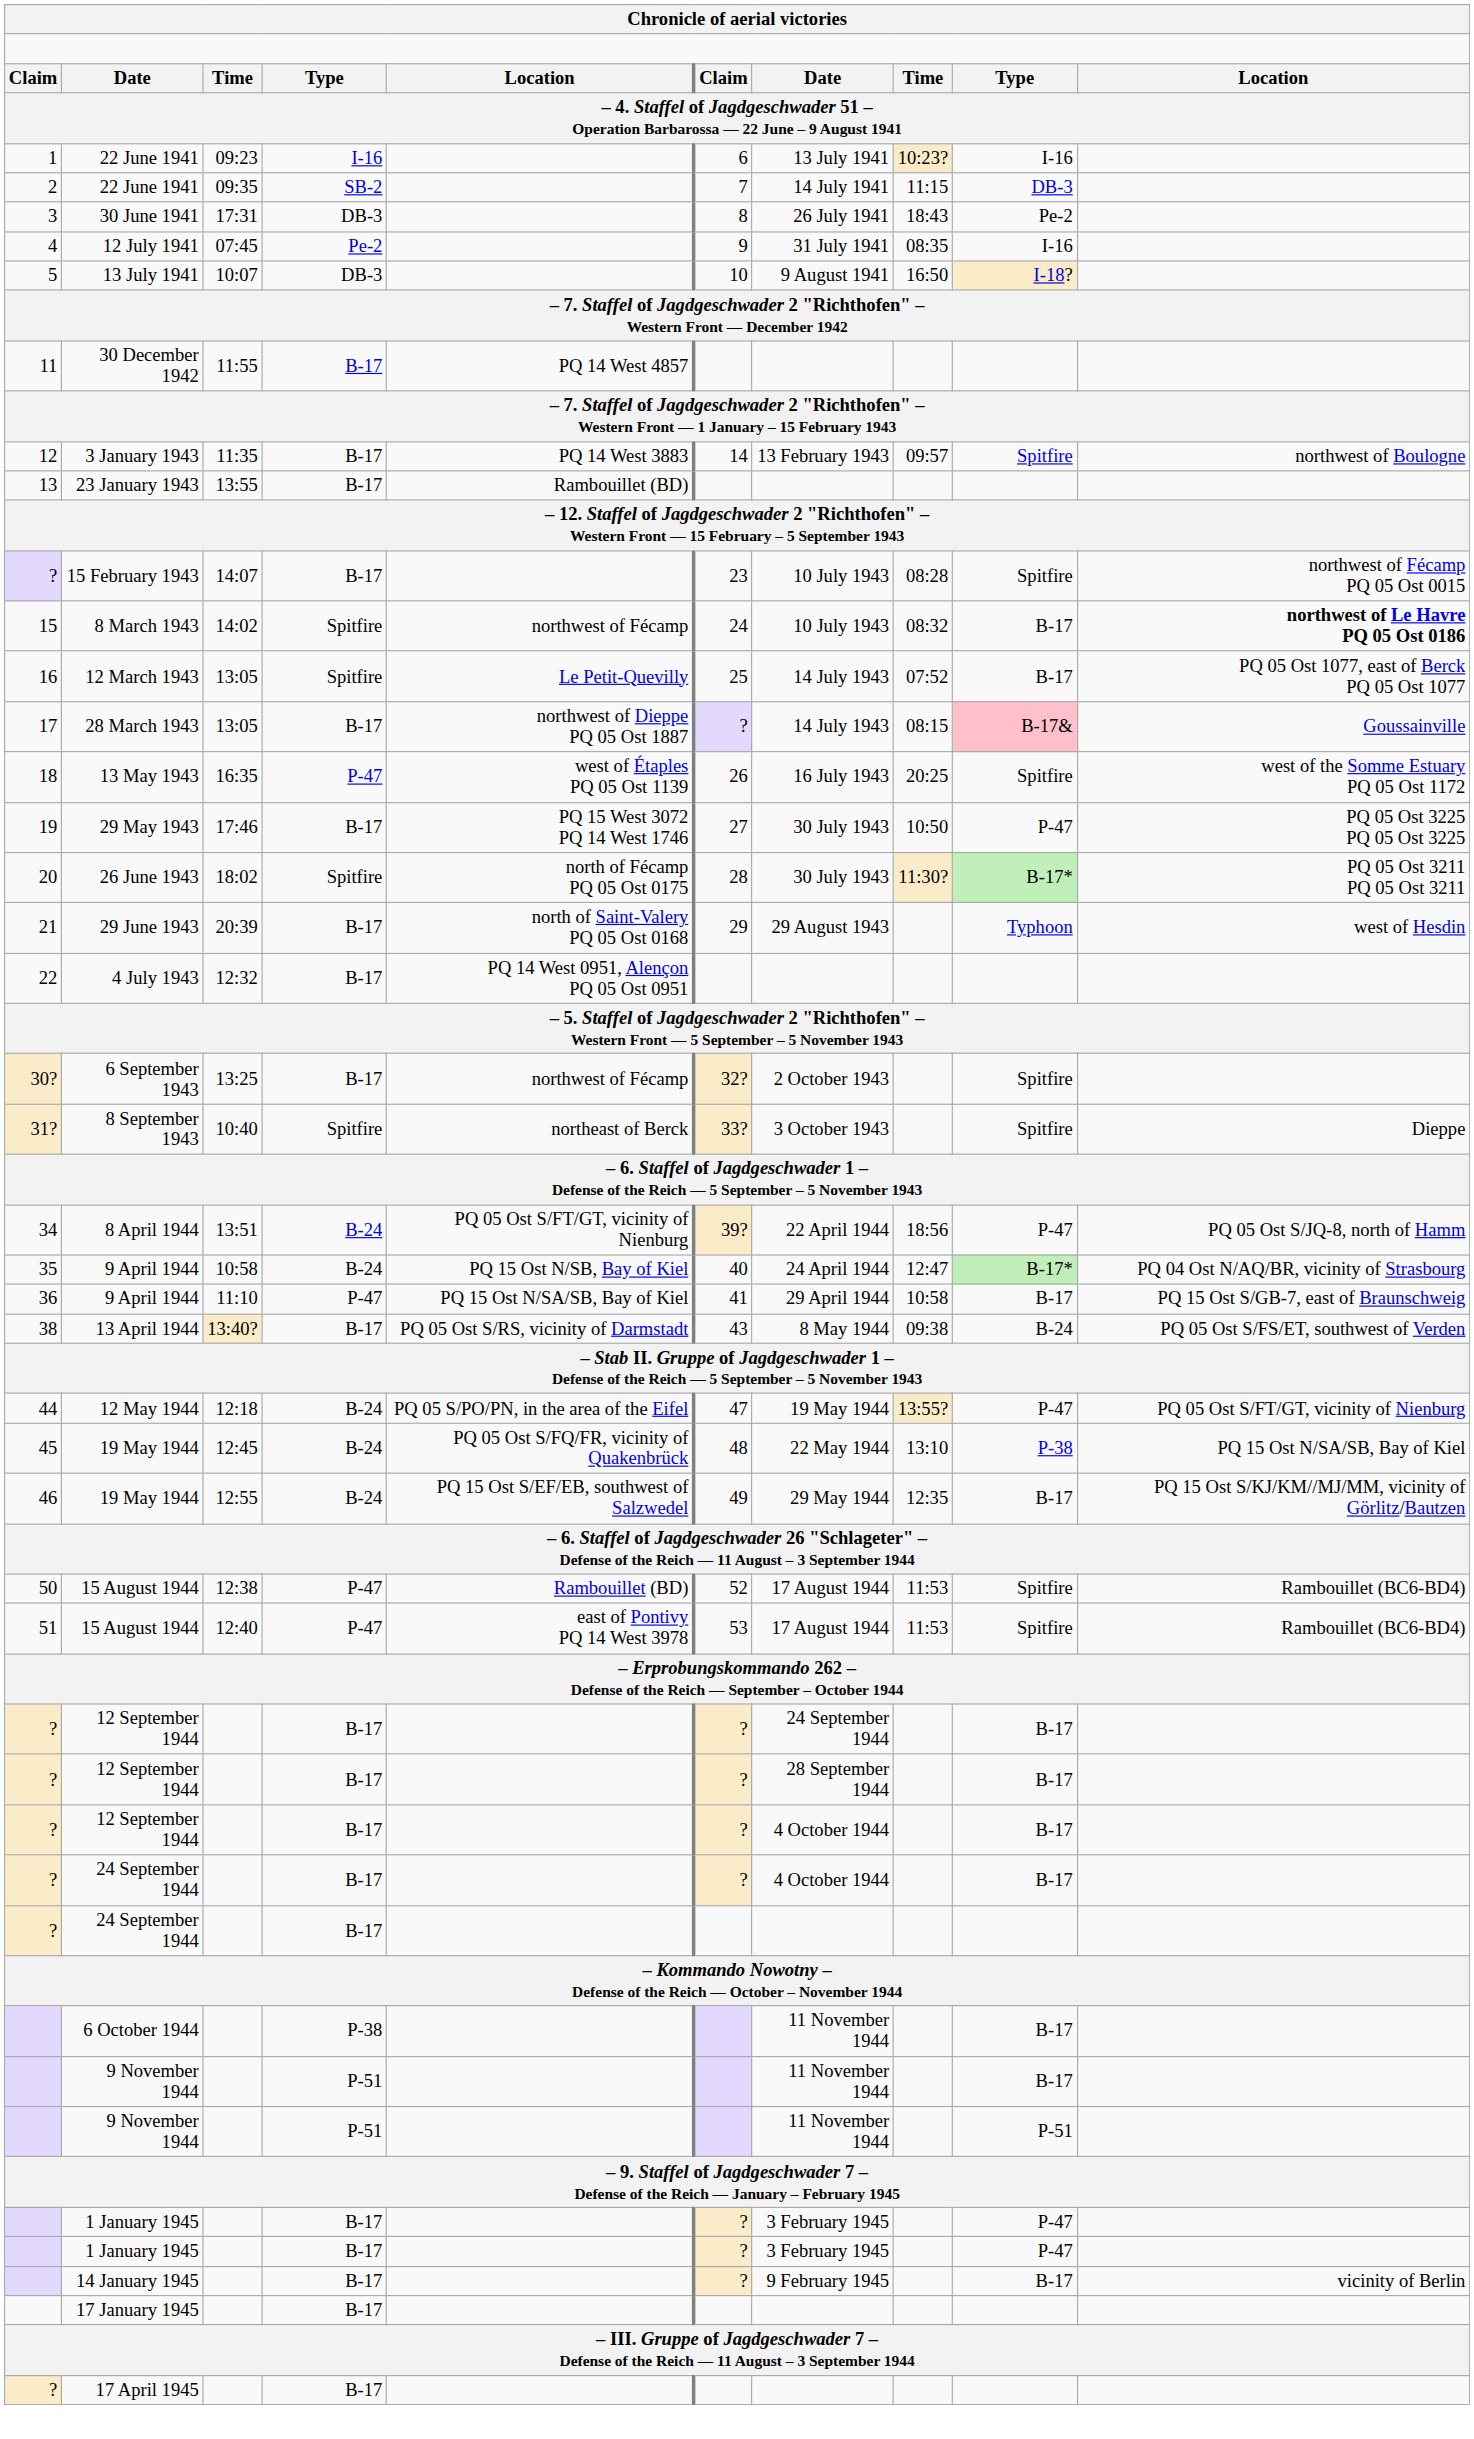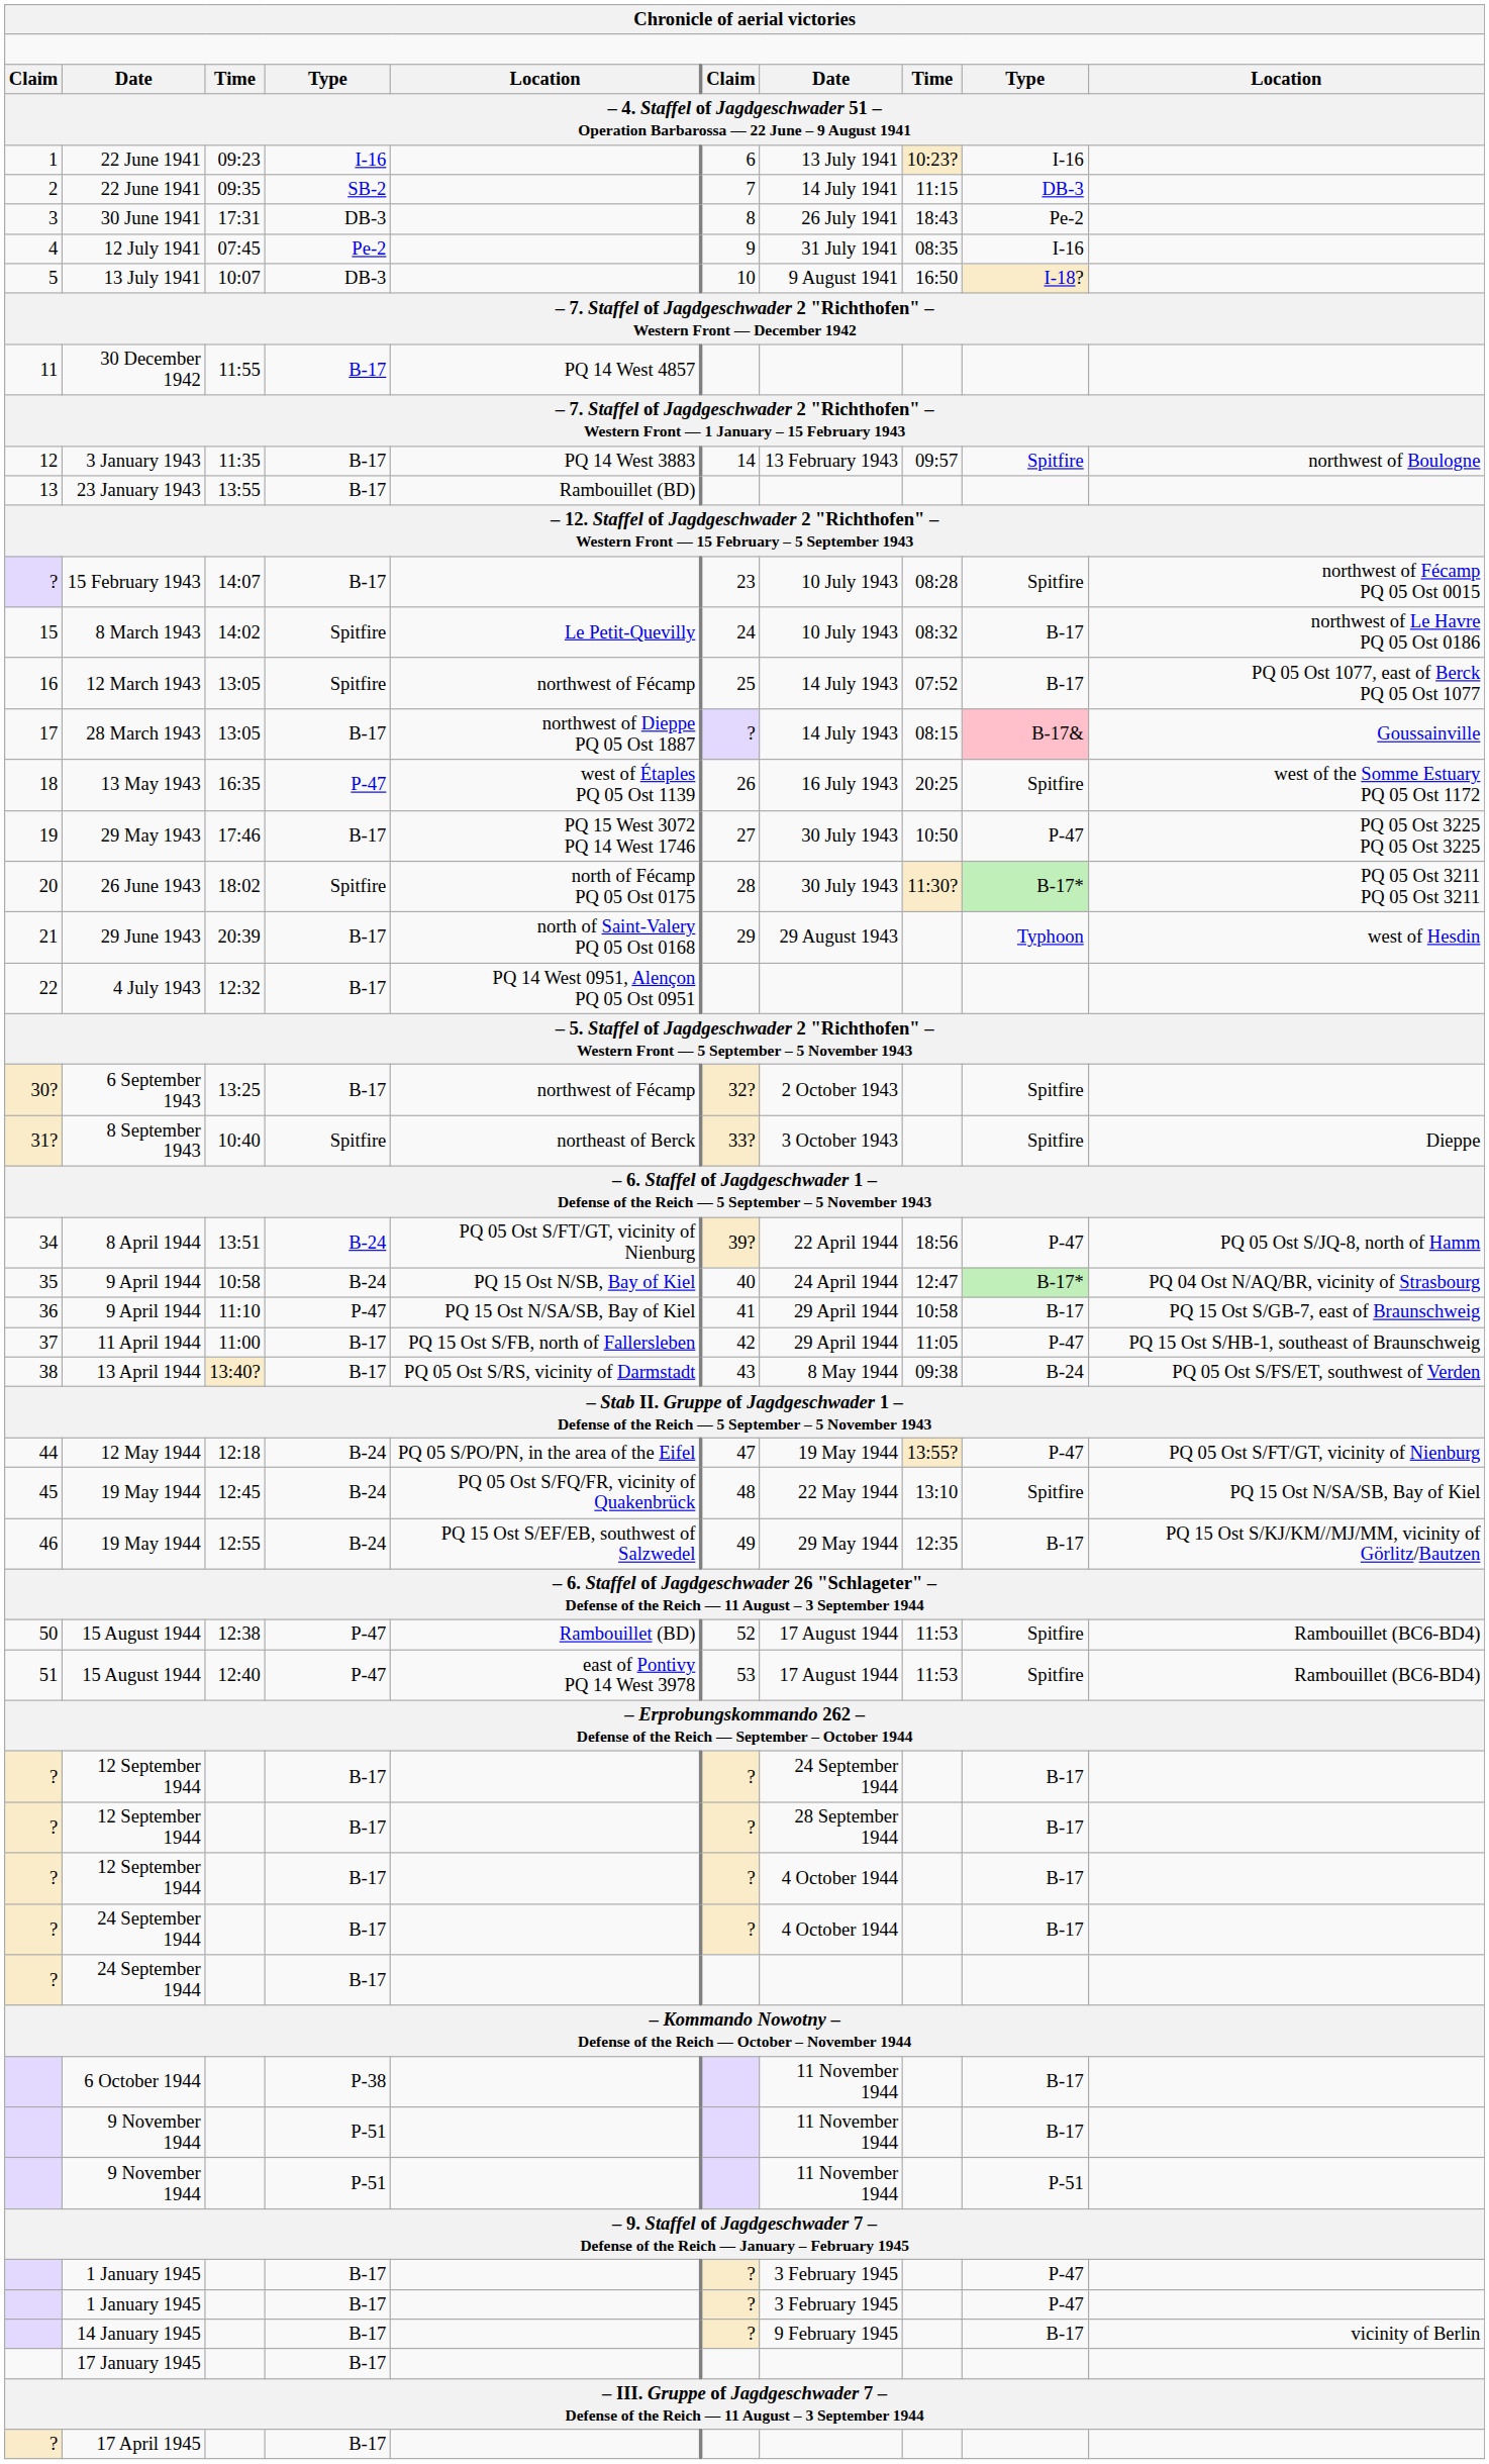8 March 1943 | column 5: northwest of Fécamp -> Le Petit-Quevilly
8 March 1943 | column 10: bold -> normal
12 March 1943 | column 5: Le Petit-Quevilly -> northwest of Fécamp
+ row: 37 | 11 April 1944 | 11:00 | B-17 | PQ 15 Ost S/FB, north of Fallersleben | 42 | 29 April 1944 | 11:05 | P-47 | PQ 15 Ost S/HB-1, southeast of Braunschweig
45 / 19 May 1944 | column 9: P-38 -> Spitfire
